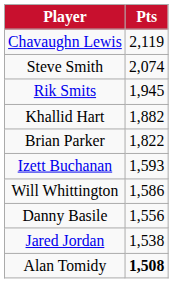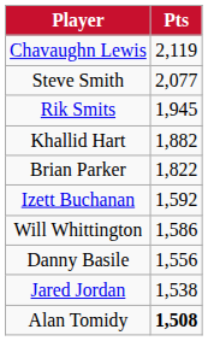Steve Smith | Pts: 2,074 -> 2,077
Izett Buchanan | Pts: 1,593 -> 1,592
